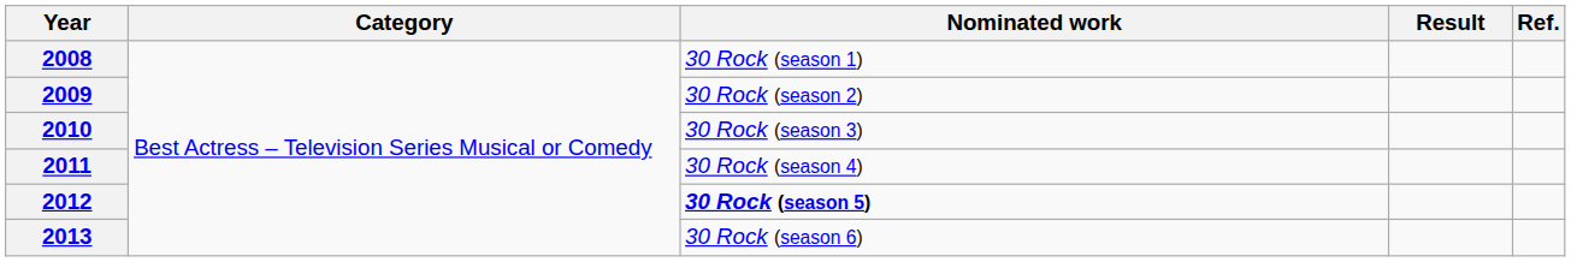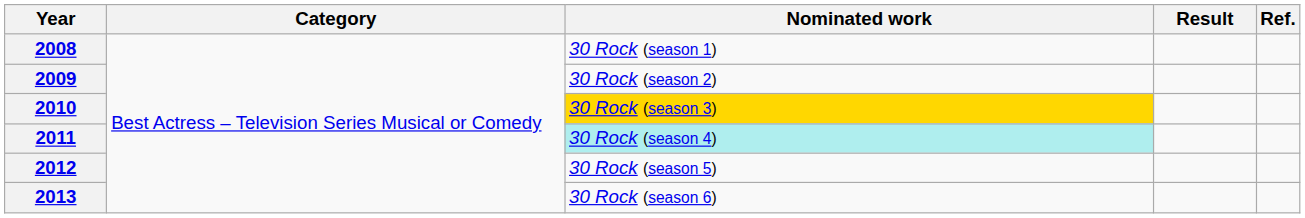2010 | Nominated work: no background -> gold background
2011 | Nominated work: no background -> paleturquoise background
2012 | Nominated work: bold -> normal
